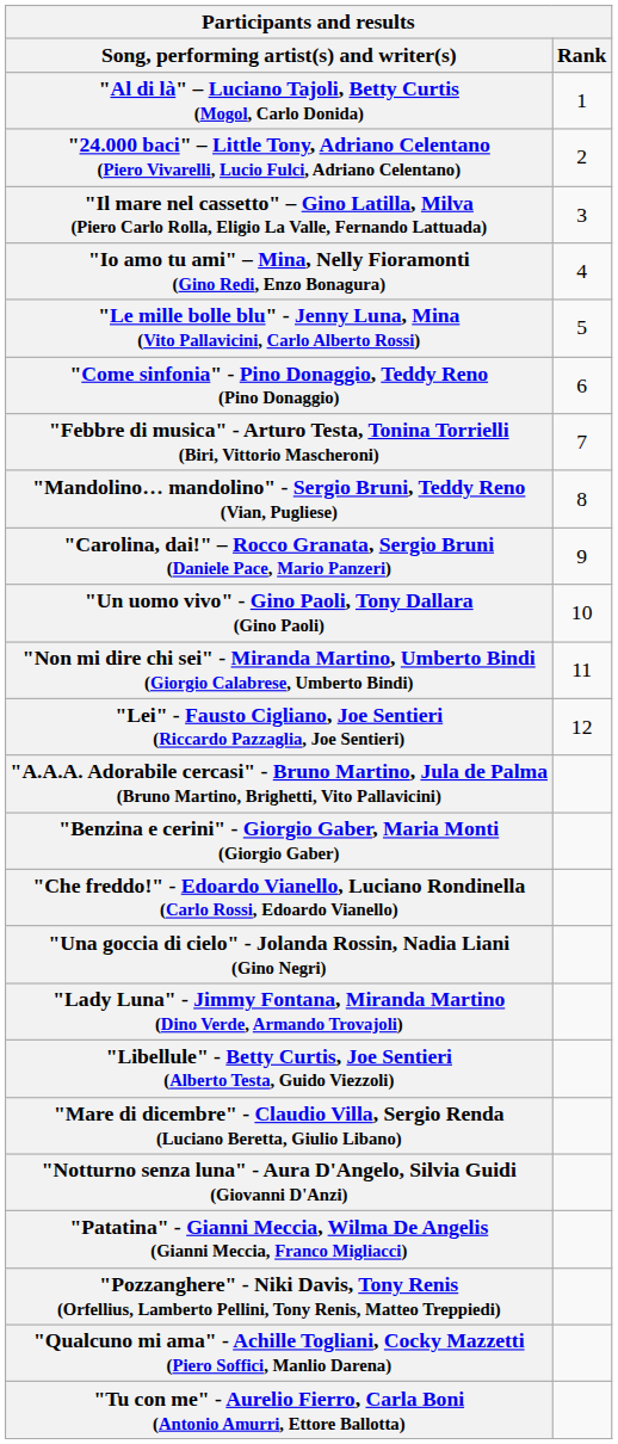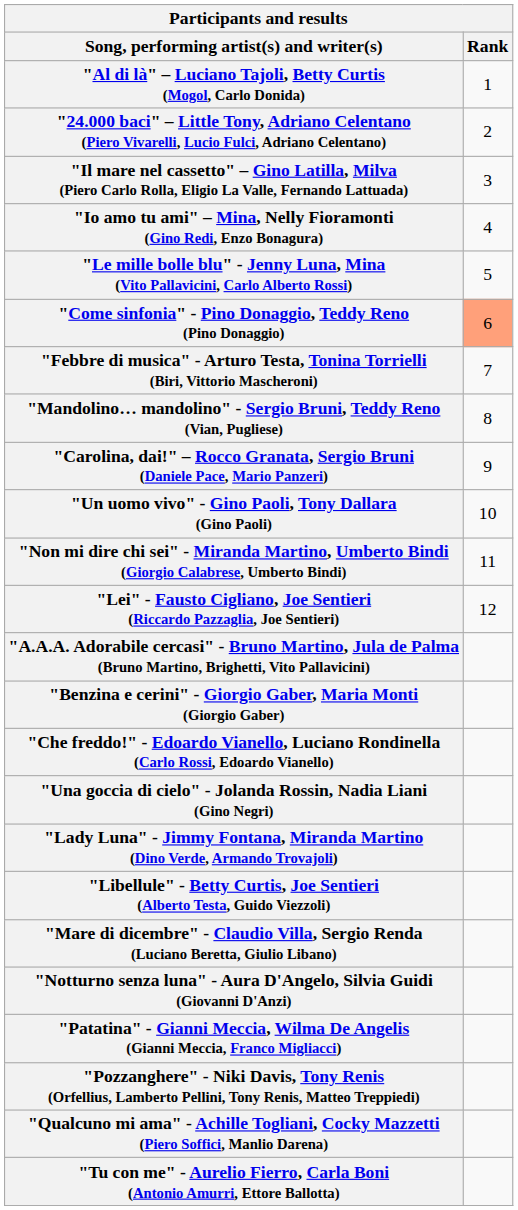"Come sinfonia" - Pino Donaggio, Teddy Reno (Pino Donaggio) | Rank: no background -> lightsalmon background
